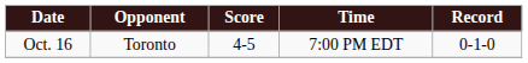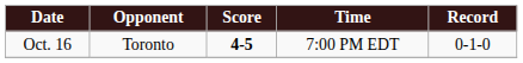Oct. 16 | Score: normal -> bold
